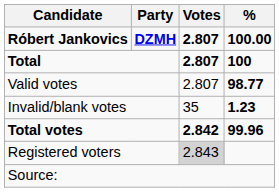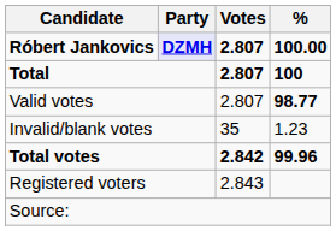Róbert Jankovics | Party: no background -> lavender background
Invalid/blank votes | %: bold -> normal
Registered voters | Votes: lightgrey background -> no background
